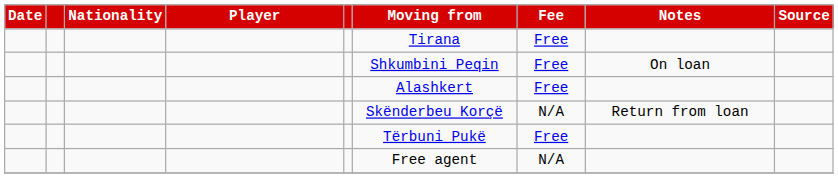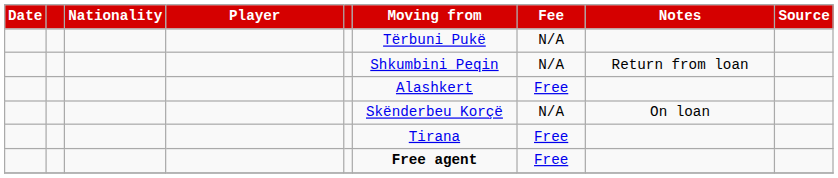row 2 | Moving from: Tirana -> Tërbuni Pukë
row 2 | Fee: Free -> N/A
row 3 | Fee: Free -> N/A
row 3 | Notes: On loan -> Return from loan
row 5 | Notes: Return from loan -> On loan
row 6 | Moving from: Tërbuni Pukë -> Tirana
row 7 | Moving from: normal -> bold
row 7 | Fee: N/A -> Free
